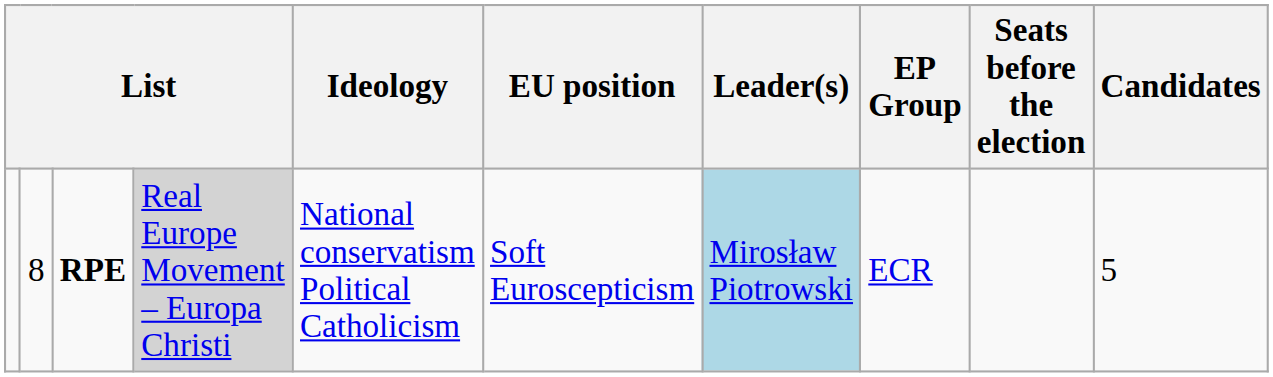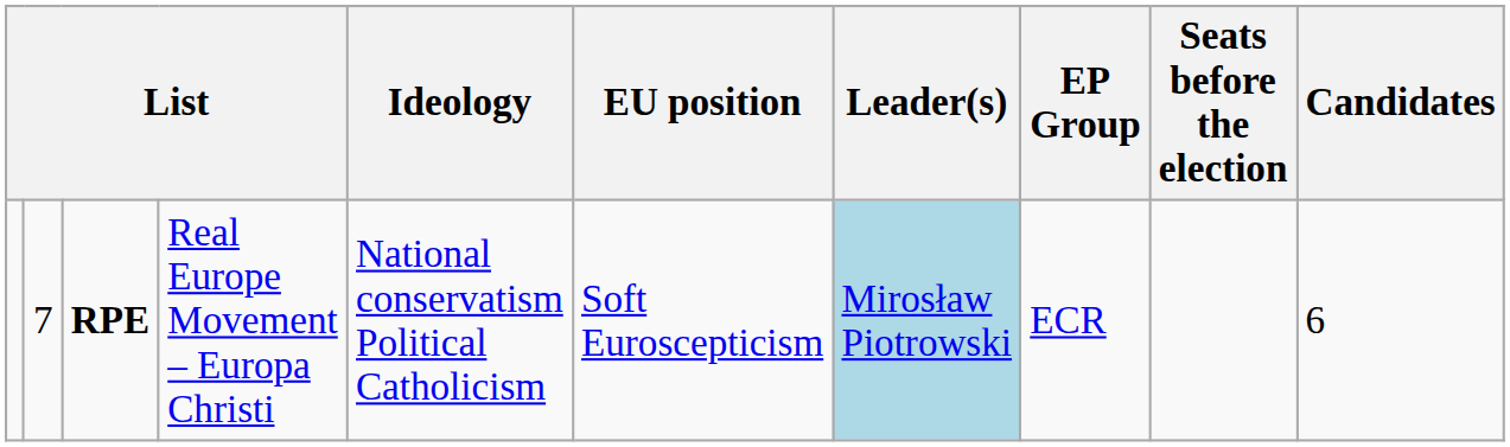RPE | column 2: 8 -> 7
RPE | column 4: lightgrey background -> no background
RPE | Candidates: 5 -> 6
